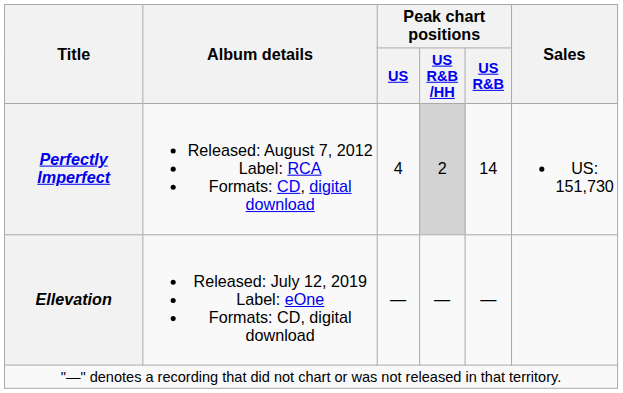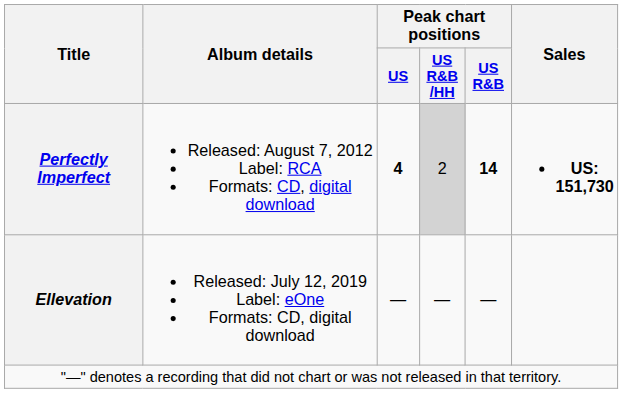Perfectly Imperfect | Peak chart positions / US: normal -> bold
Perfectly Imperfect | Peak chart positions / US R&B: normal -> bold
Perfectly Imperfect | Sales: normal -> bold
